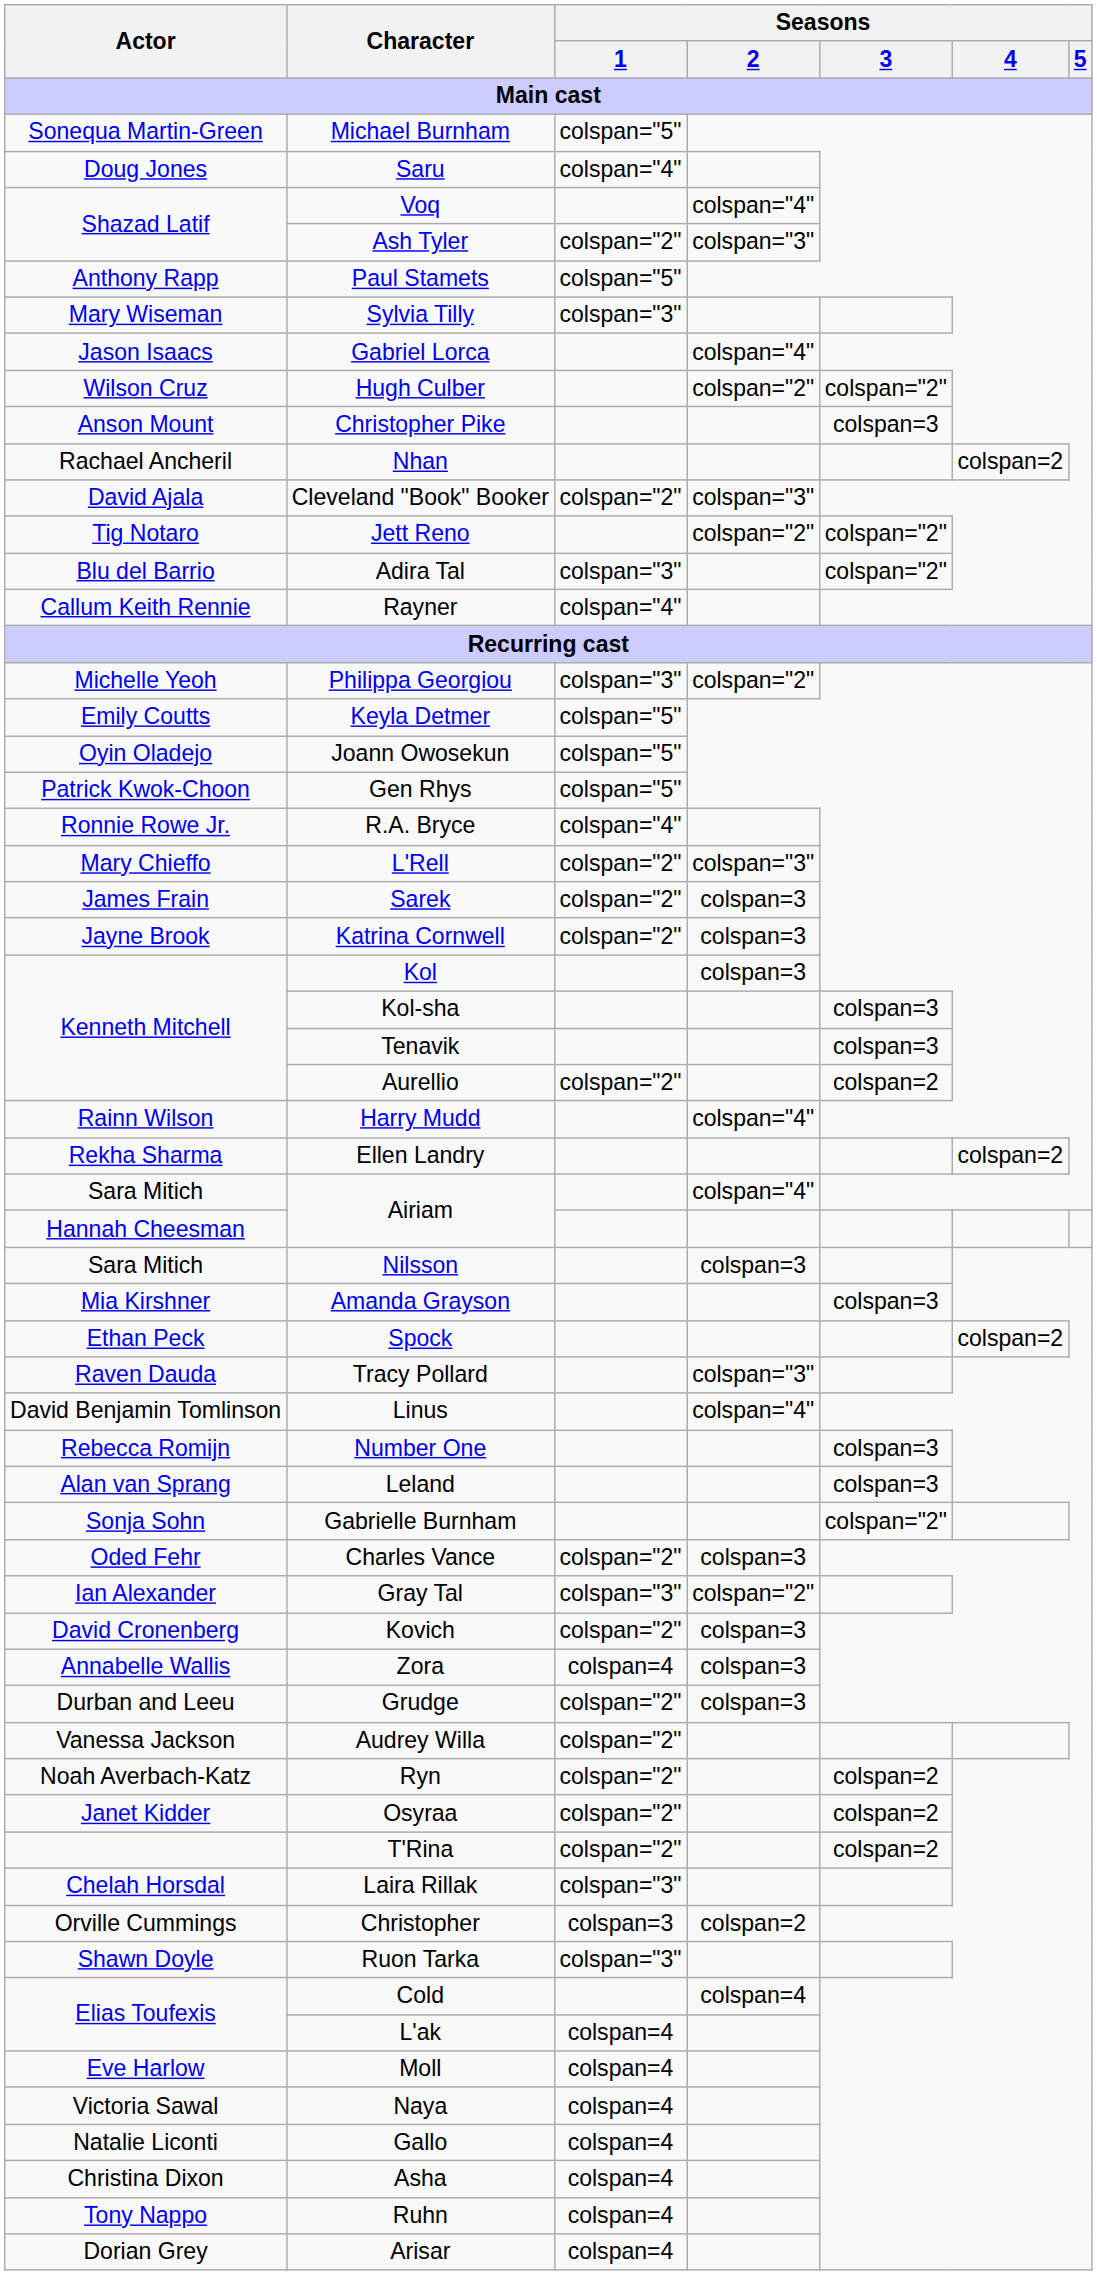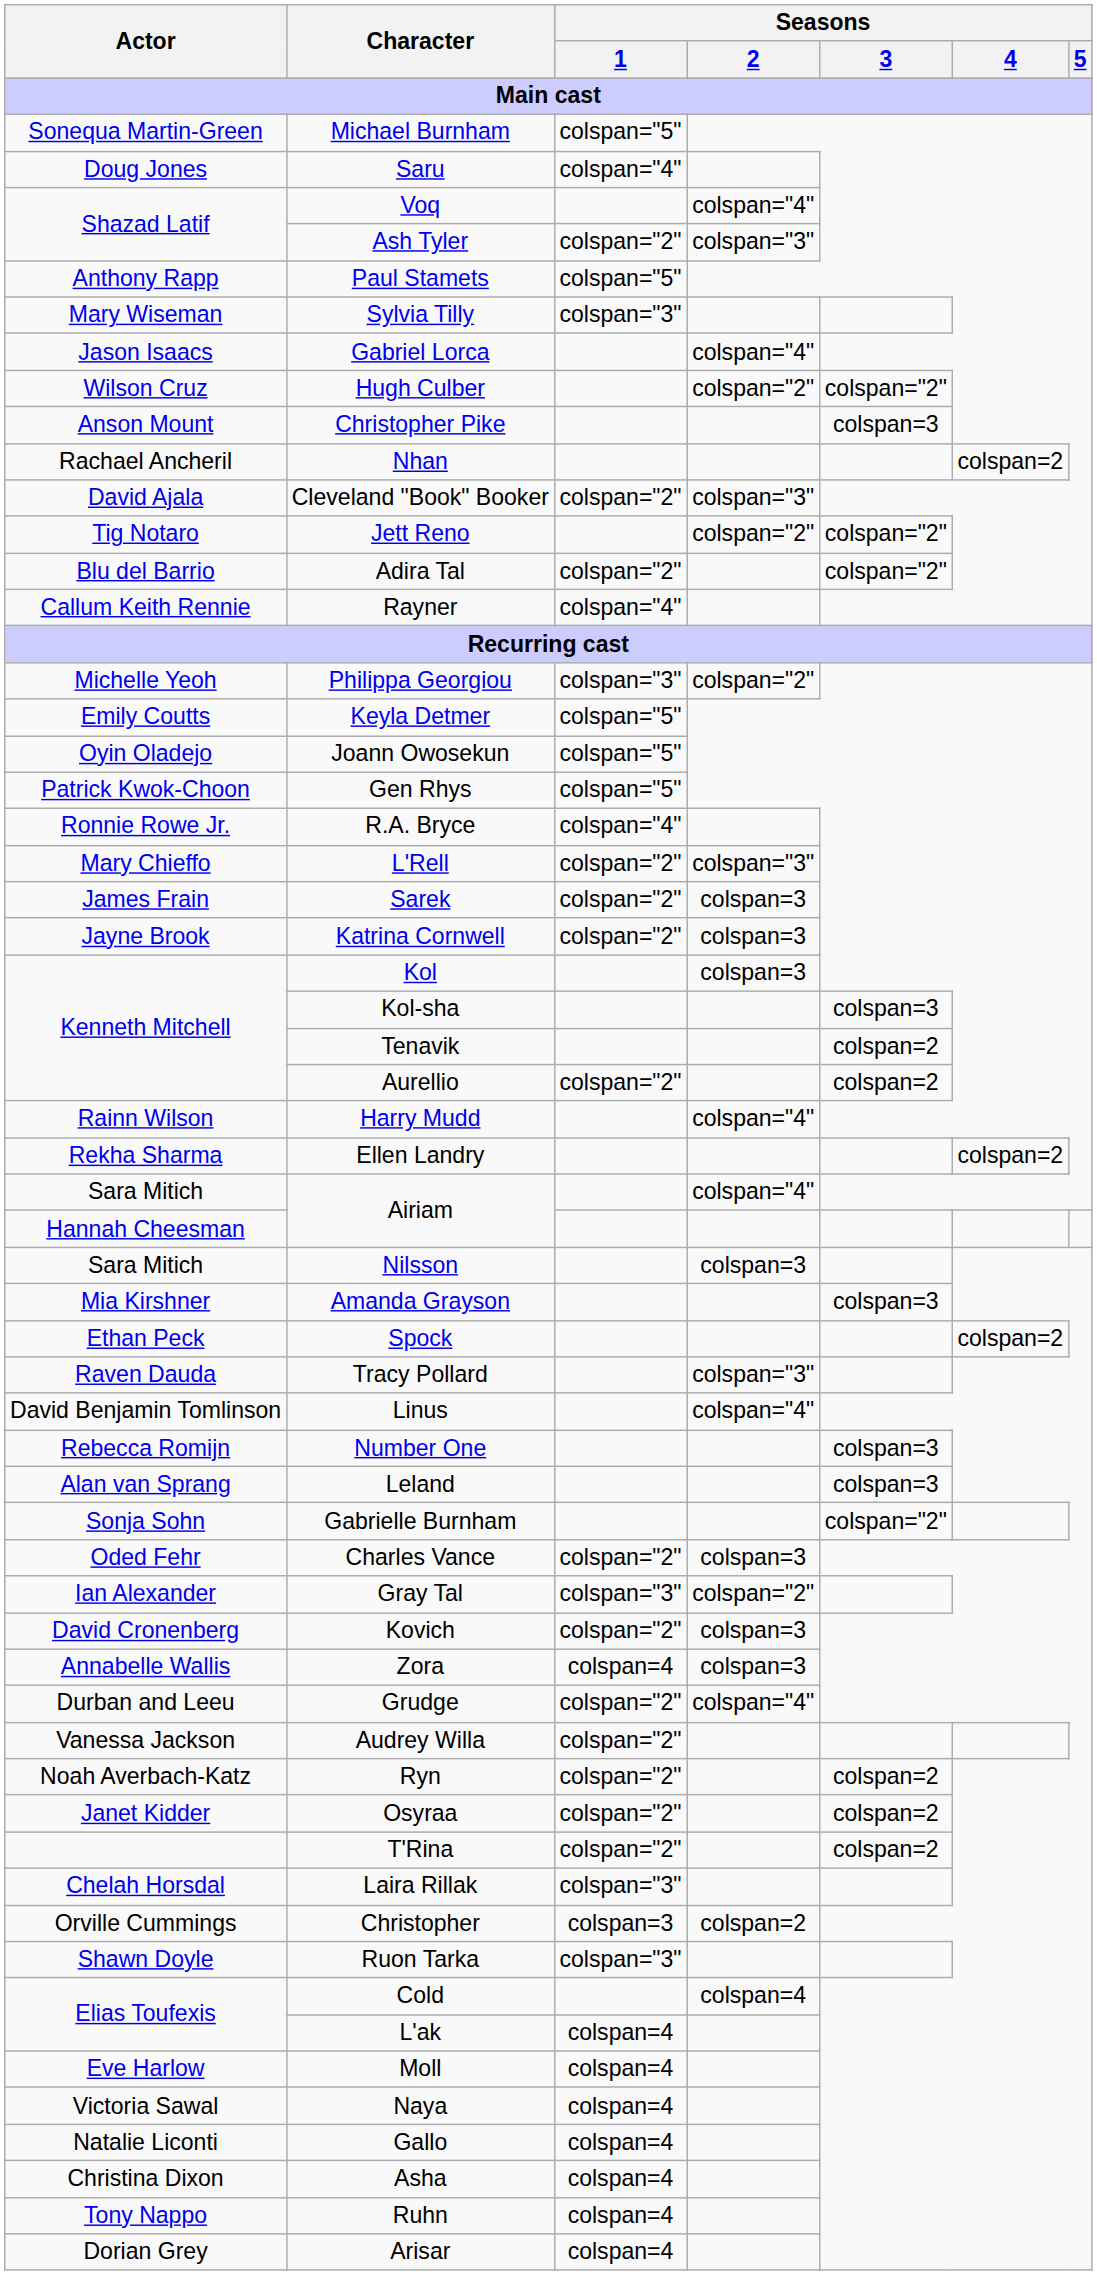Adira Tal | Seasons / 1: colspan="3" -> colspan="2"
Tenavik | Seasons / 3: colspan=3 -> colspan=2
Grudge | Seasons / 2: colspan=3 -> colspan="4"
